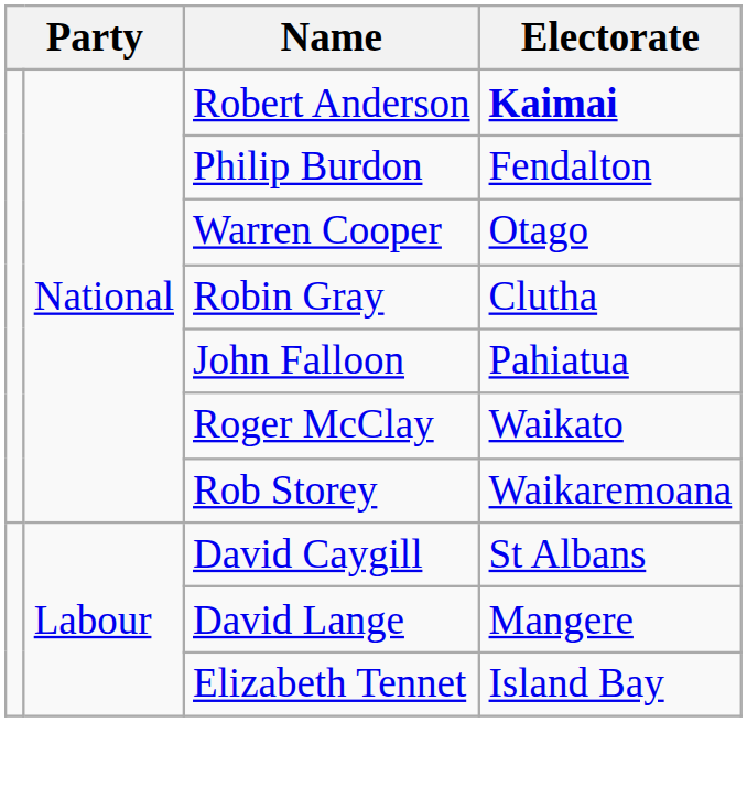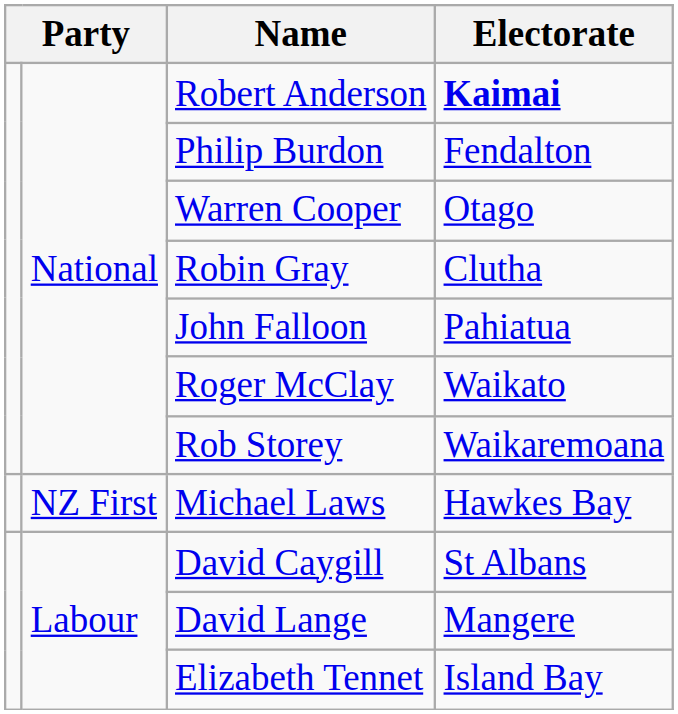+ row: NZ First | Michael Laws | Hawkes Bay
